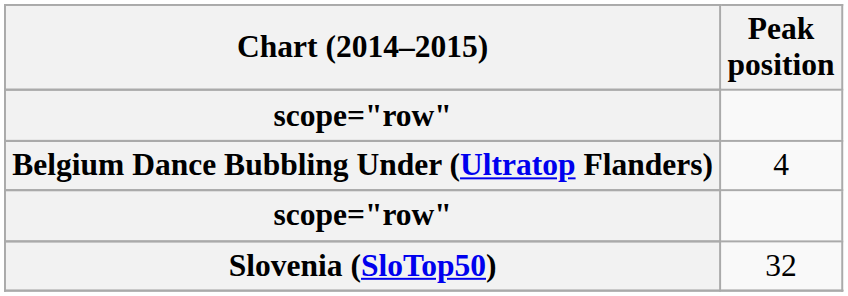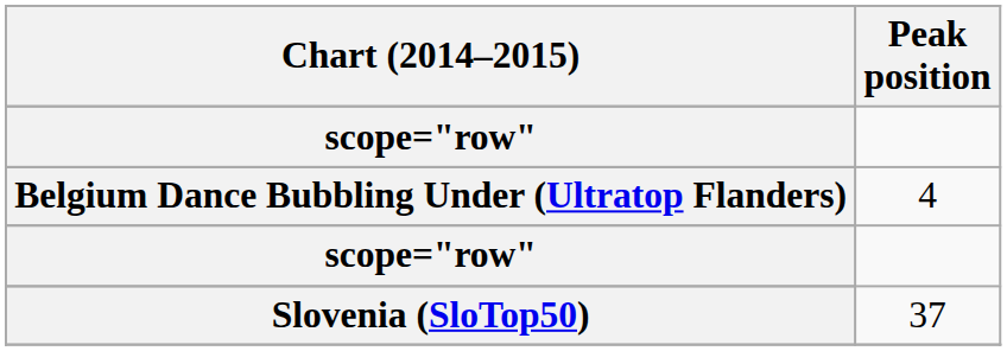Slovenia (SloTop50) | Peak position: 32 -> 37
